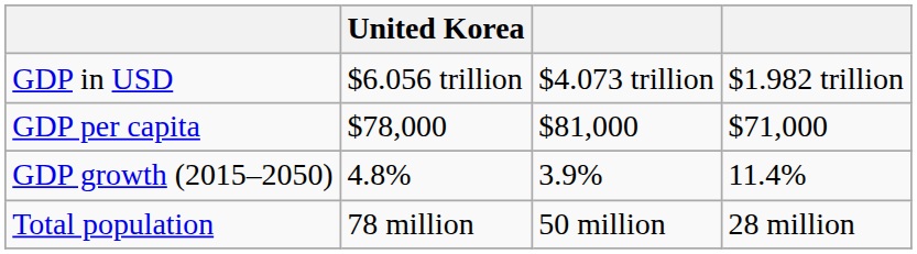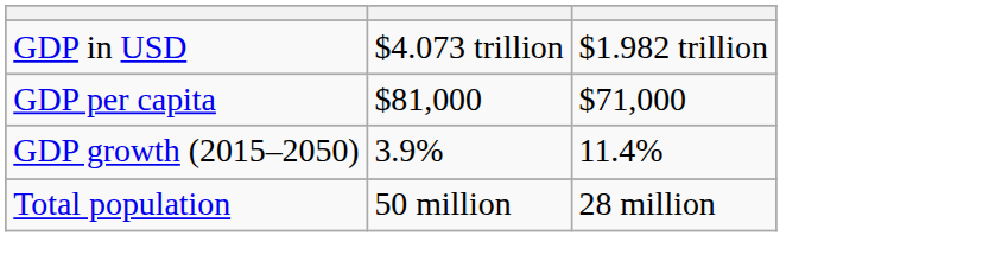- column: United Korea | $6.056 trillion | $78,000 | 4.8% | 78 million
